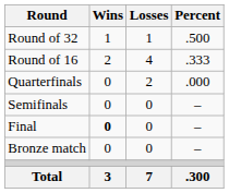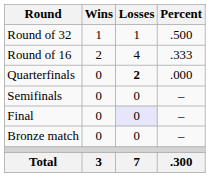Quarterfinals | Losses: normal -> bold
Final | Wins: bold -> normal
Final | Losses: no background -> lavender background
